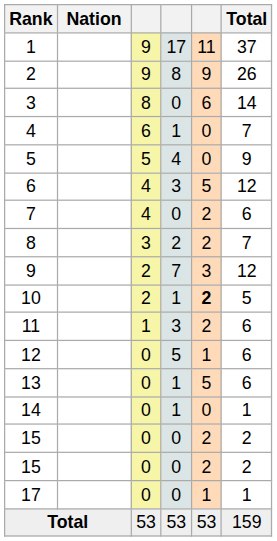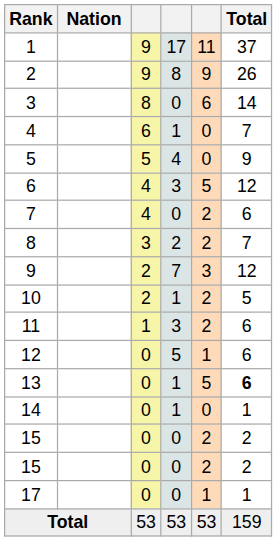10 | column 5: bold -> normal
13 | Total: normal -> bold
